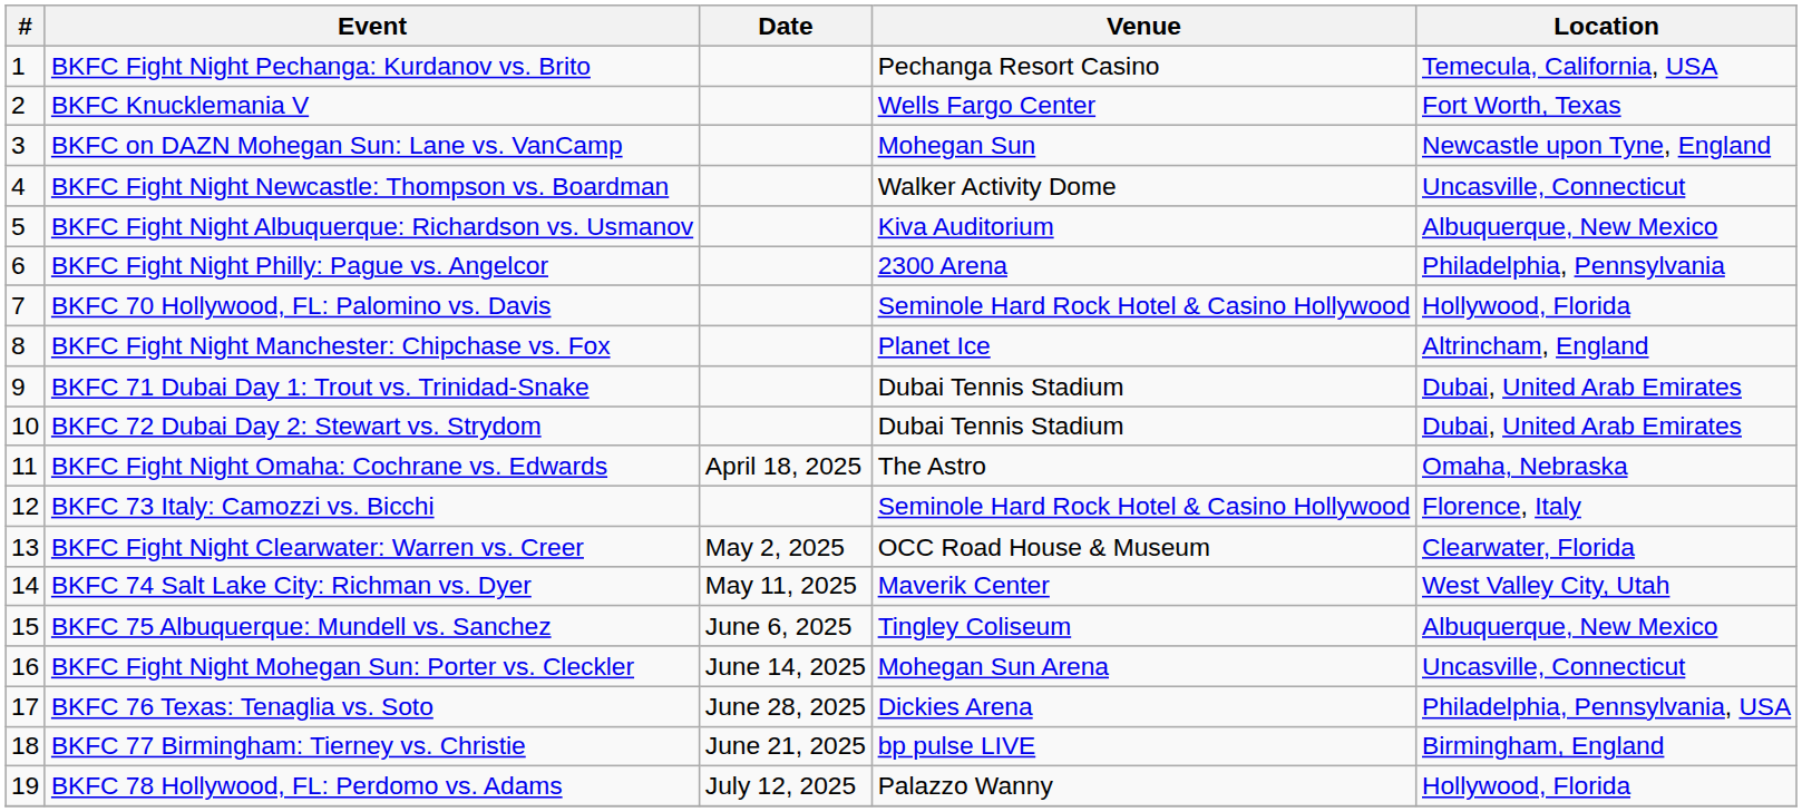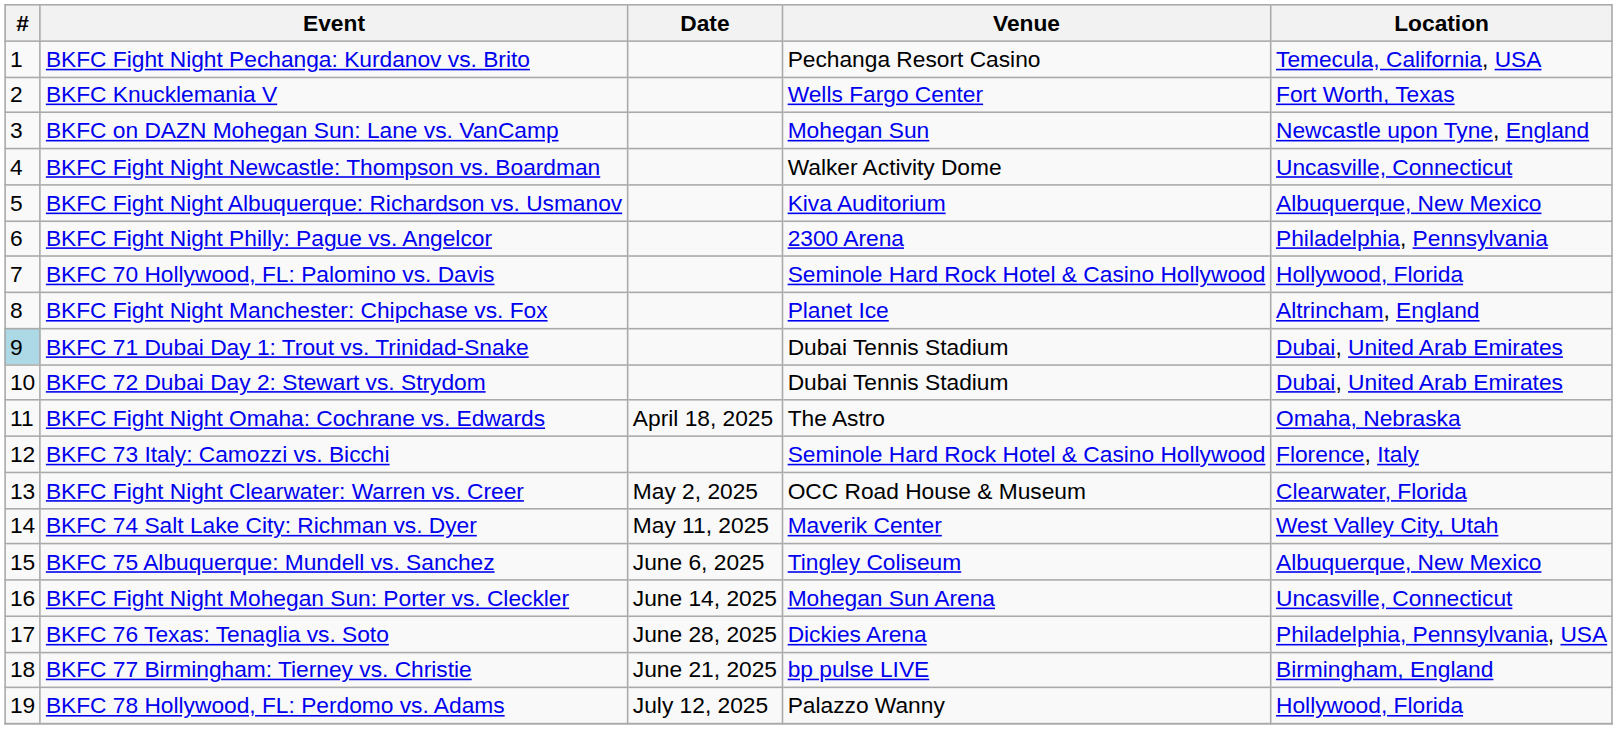BKFC 71 Dubai Day 1: Trout vs. Trinidad-Snake | #: no background -> lightblue background
